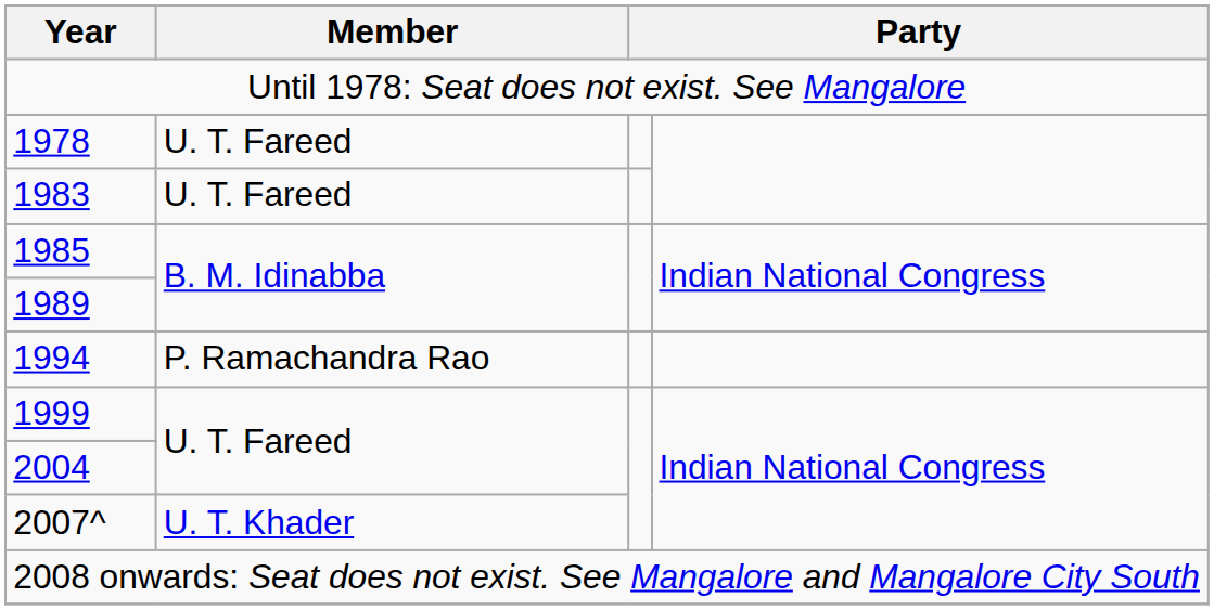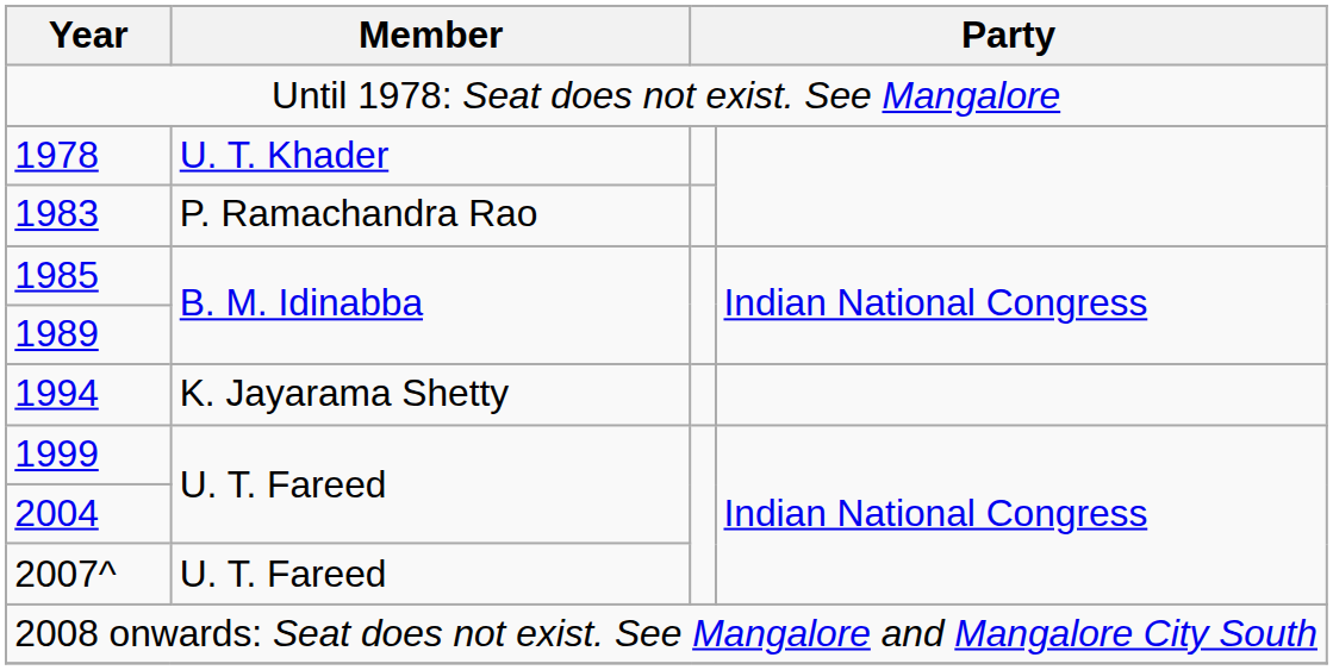1978 | Member: U. T. Fareed -> U. T. Khader
1983 | Member: U. T. Fareed -> P. Ramachandra Rao
1994 | Member: P. Ramachandra Rao -> K. Jayarama Shetty
2007^ | Member: U. T. Khader -> U. T. Fareed
